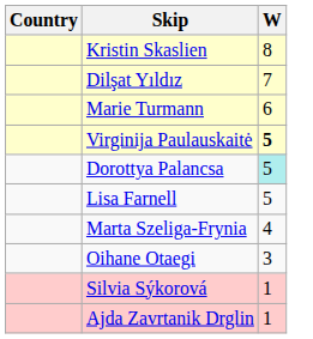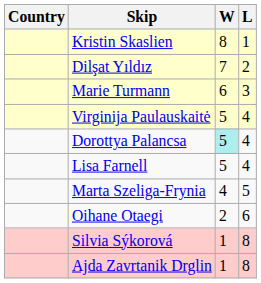+ column: L | 1 | 2 | 3 | 4 | 4 | 4 | 5 | 6 | 8 | 8
Virginija Paulauskaitė | W: bold -> normal
Oihane Otaegi | W: 3 -> 2
